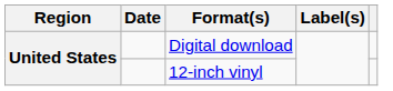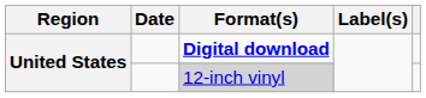Digital download | Format(s): normal -> bold
12-inch vinyl | Format(s): no background -> lightgrey background
